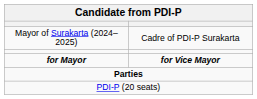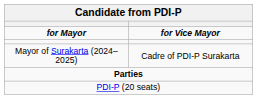rows swapped: for Mayor <-> Mayor of Surakarta (2024–2025)
